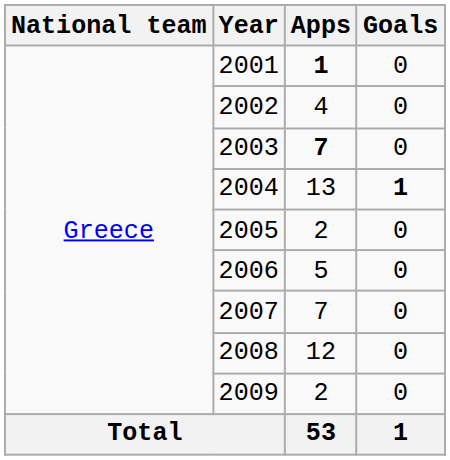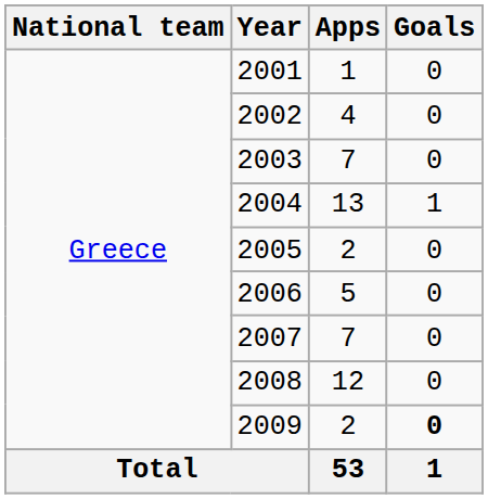2001 | Apps: bold -> normal
2003 | Apps: bold -> normal
2004 | Goals: bold -> normal
2009 | Goals: normal -> bold
